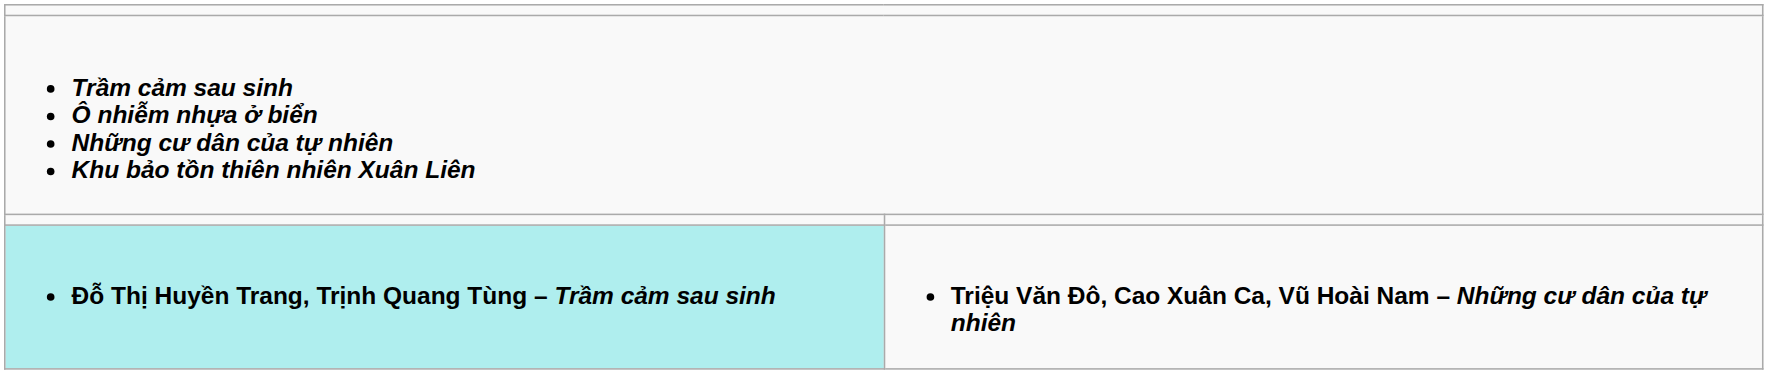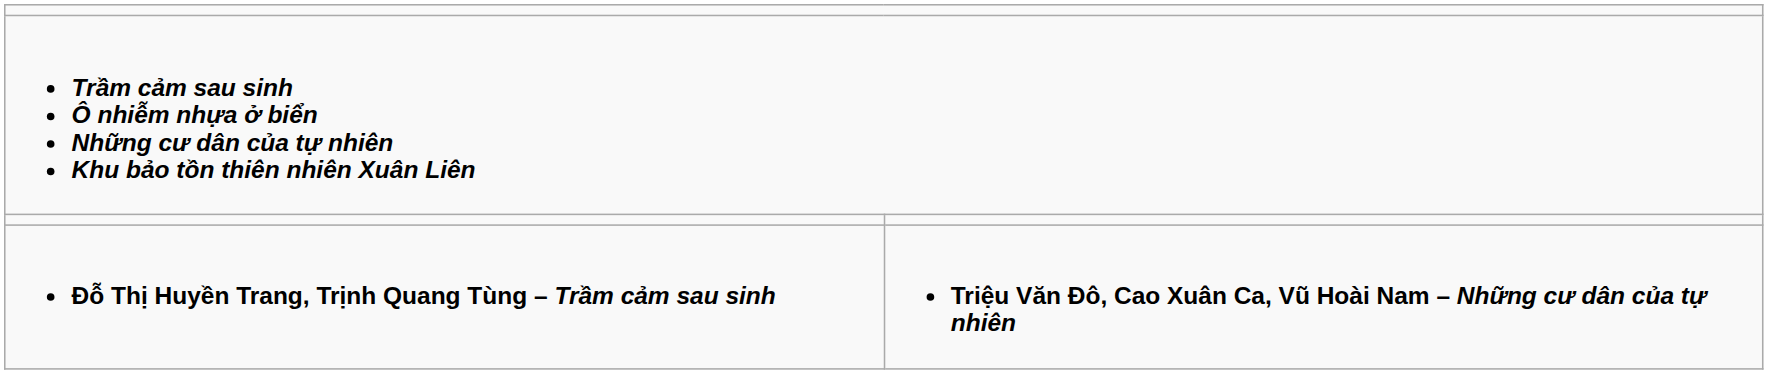row 4 | column 1: paleturquoise background -> no background
